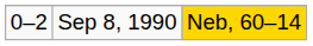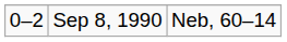Sep 8, 1990 | column 3: gold background -> no background
